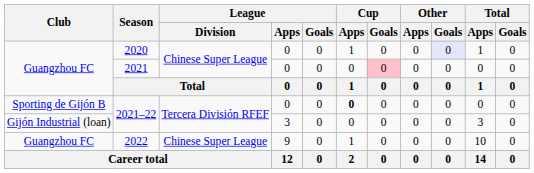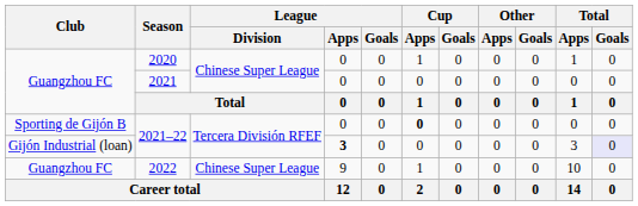2020 | Other / Goals: lavender background -> no background
2021 | Cup / Goals: pink background -> no background
Gijón Industrial (loan) / 2021–22 | League / Apps: normal -> bold
Gijón Industrial (loan) / 2021–22 | Total / Goals: no background -> lavender background
